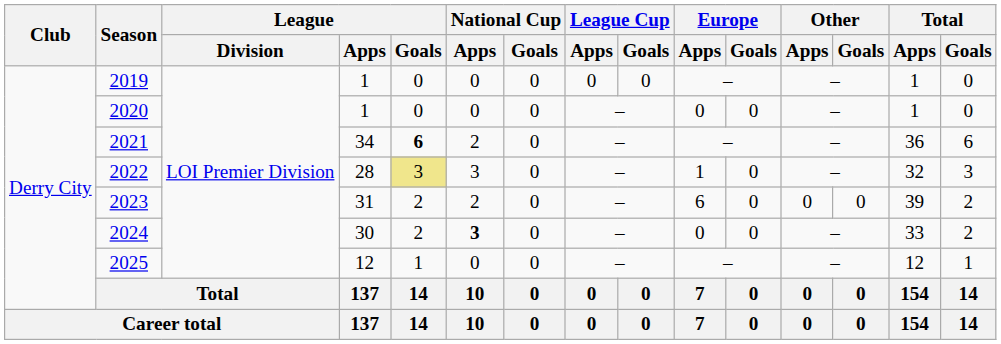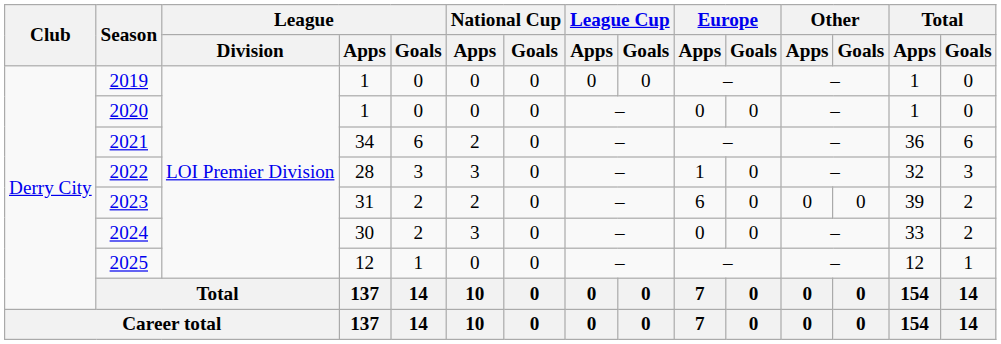2021 | League / Goals: bold -> normal
2022 | League / Goals: khaki background -> no background
2024 | National Cup / Apps: bold -> normal
